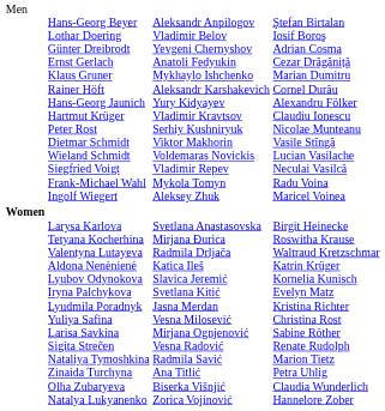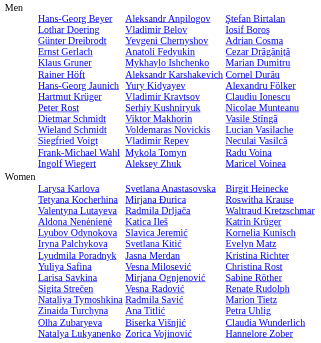Women | column 1: bold -> normal
